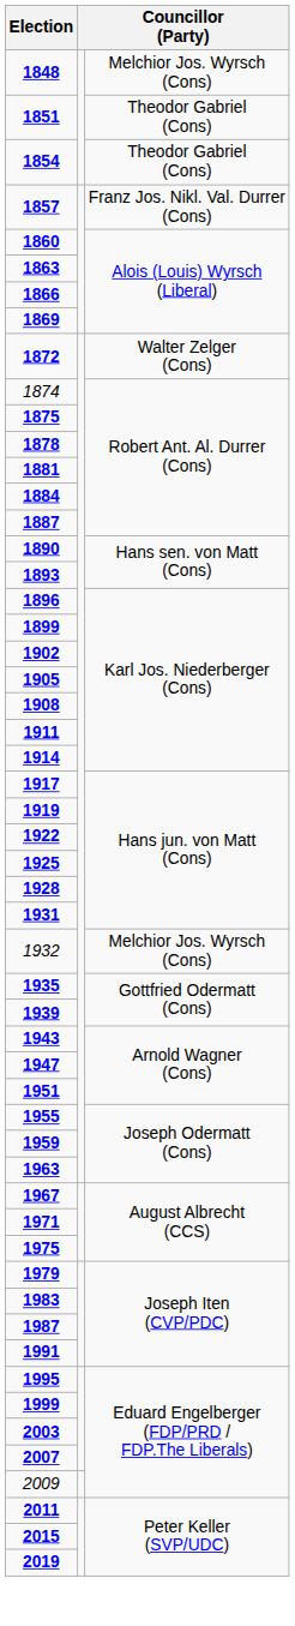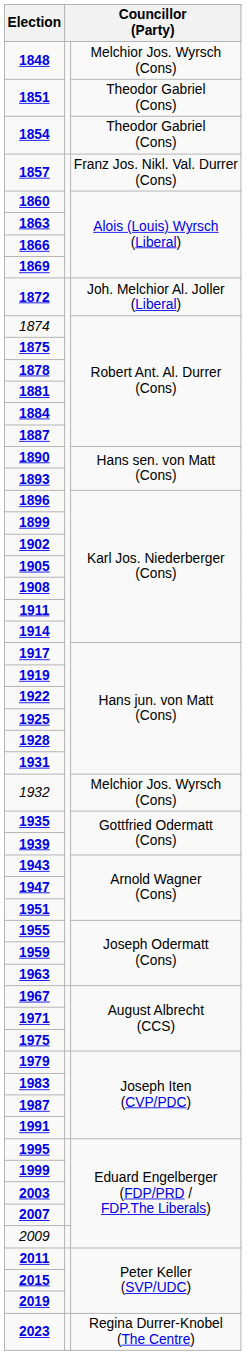1872 | column 3: Walter Zelger (Cons) -> Joh. Melchior Al. Joller (Liberal)
+ row: 2023 | Regina Durrer-Knobel (The Centre)
